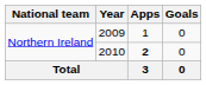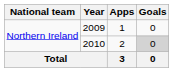2010 | Apps: bold -> normal
2010 | Goals: no background -> lightgrey background
